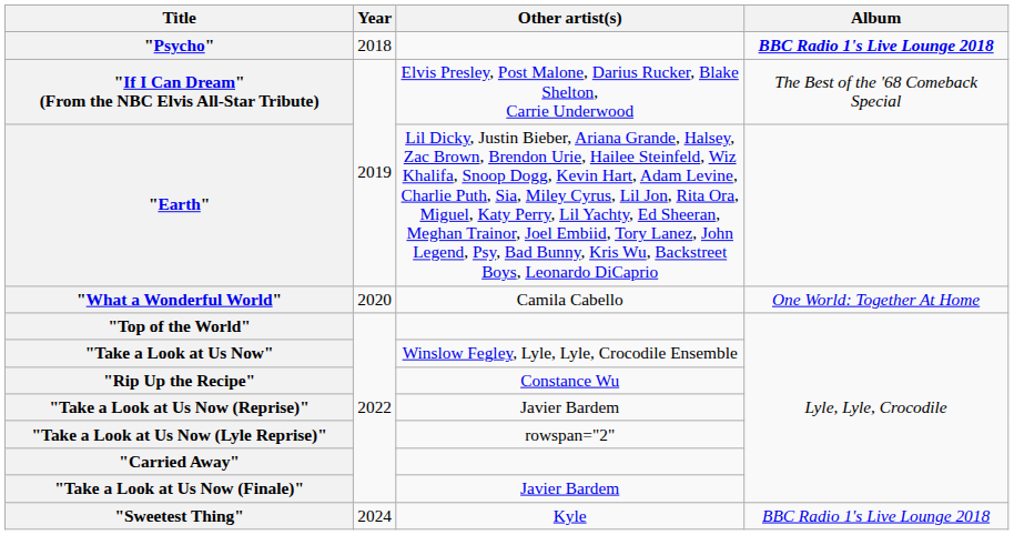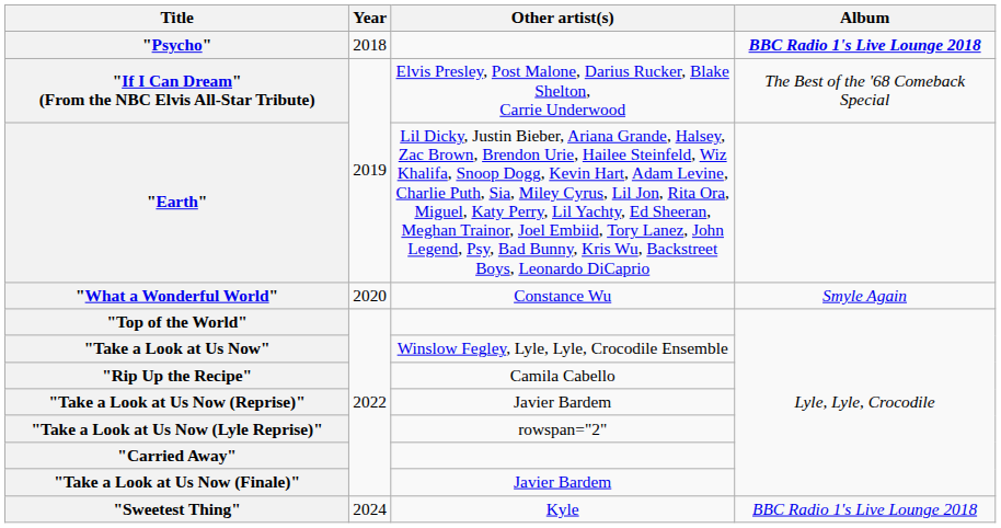"What a Wonderful World" | Other artist(s): Camila Cabello -> Constance Wu
"What a Wonderful World" | Album: One World: Together At Home -> Smyle Again
"Rip Up the Recipe" | Other artist(s): Constance Wu -> Camila Cabello
